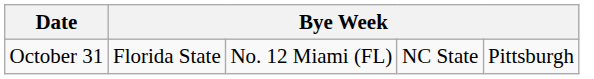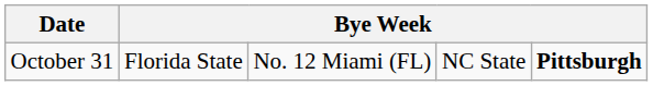October 31 | column 5: normal -> bold
